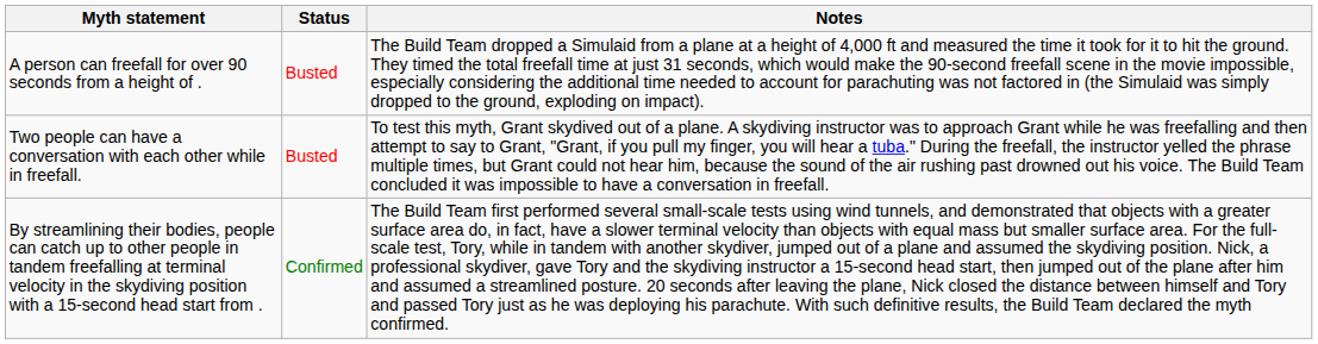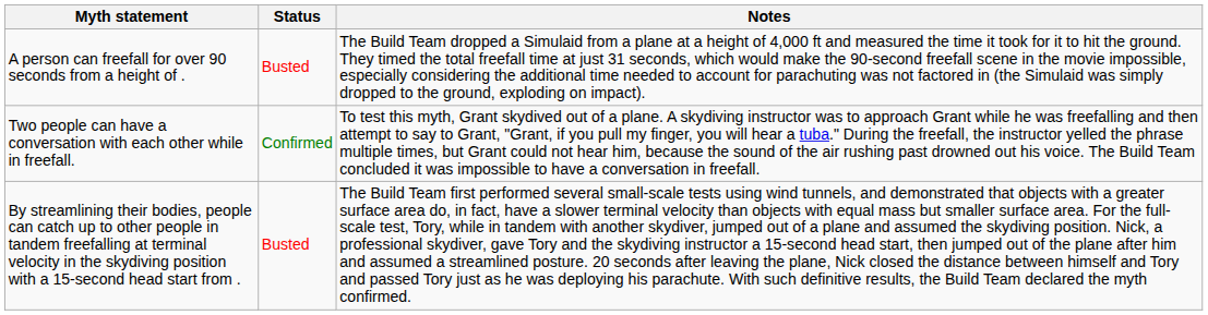row 3 | Status: Busted -> Confirmed
row 4 | Status: Confirmed -> Busted
